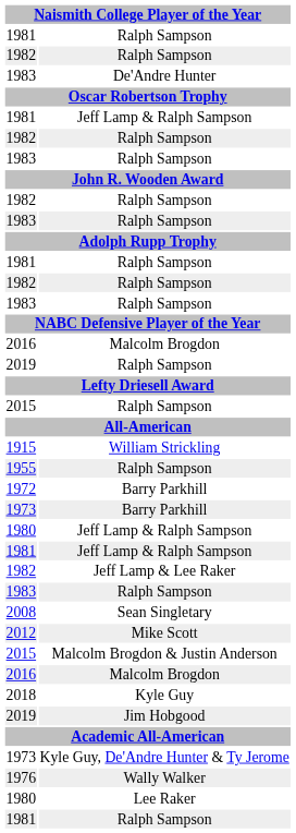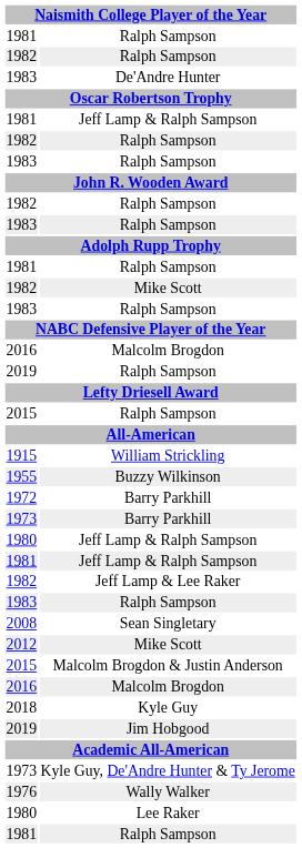row 14 | column 2: Ralph Sampson -> Mike Scott
row 23 | column 2: Ralph Sampson -> Buzzy Wilkinson
